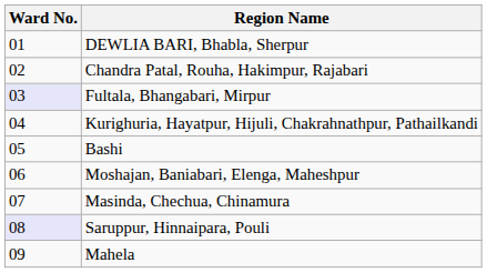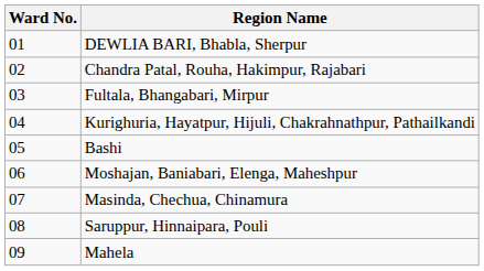Fultala, Bhangabari, Mirpur | Ward No.: lavender background -> no background
Saruppur, Hinnaipara, Pouli | Ward No.: lavender background -> no background
